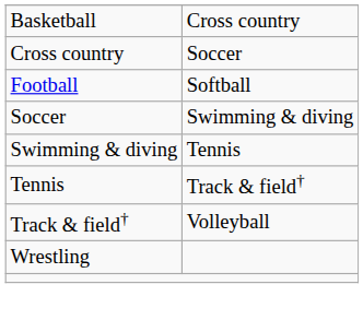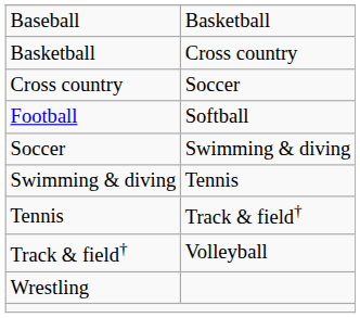+ row: Baseball | Basketball
